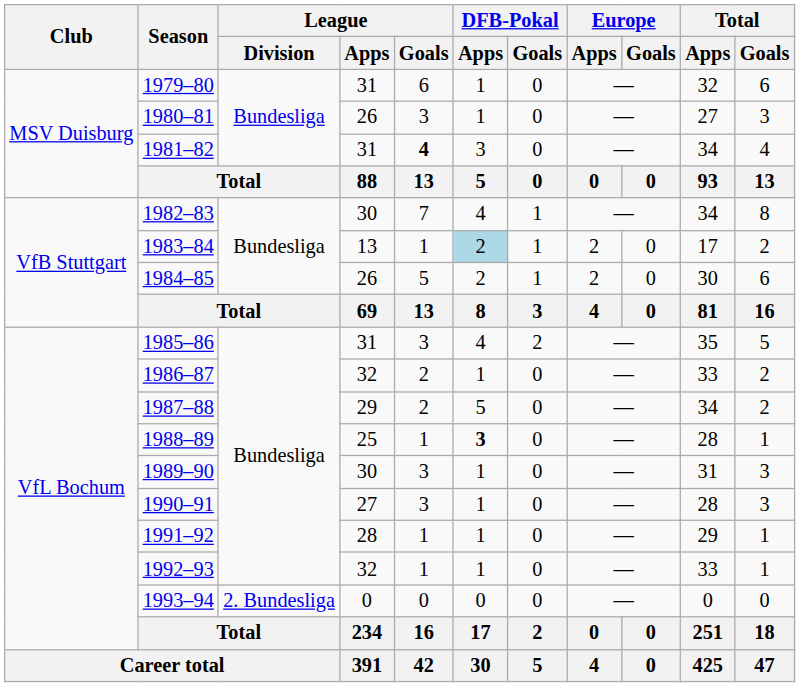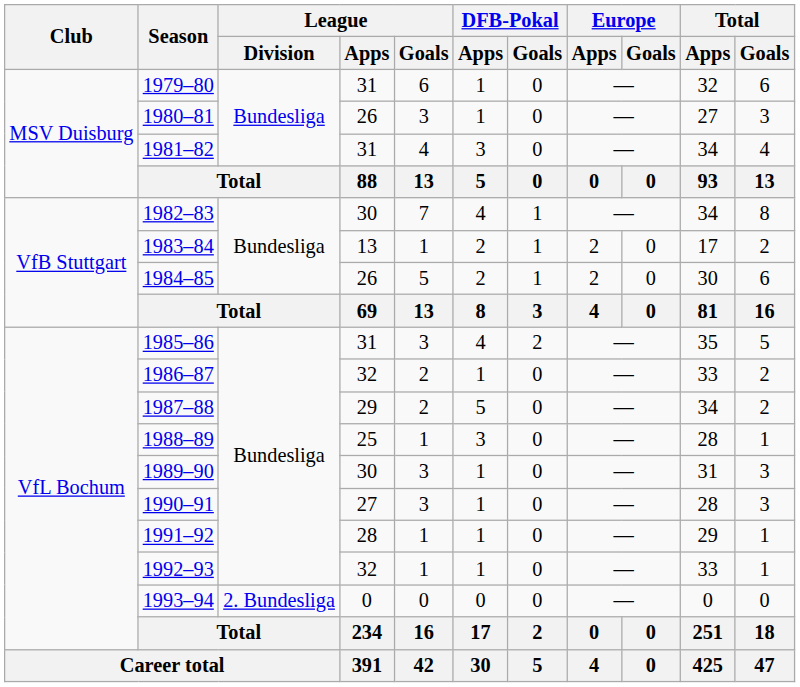1981–82 | League / Goals: bold -> normal
1983–84 | DFB-Pokal / Apps: lightblue background -> no background
1988–89 | DFB-Pokal / Apps: bold -> normal
